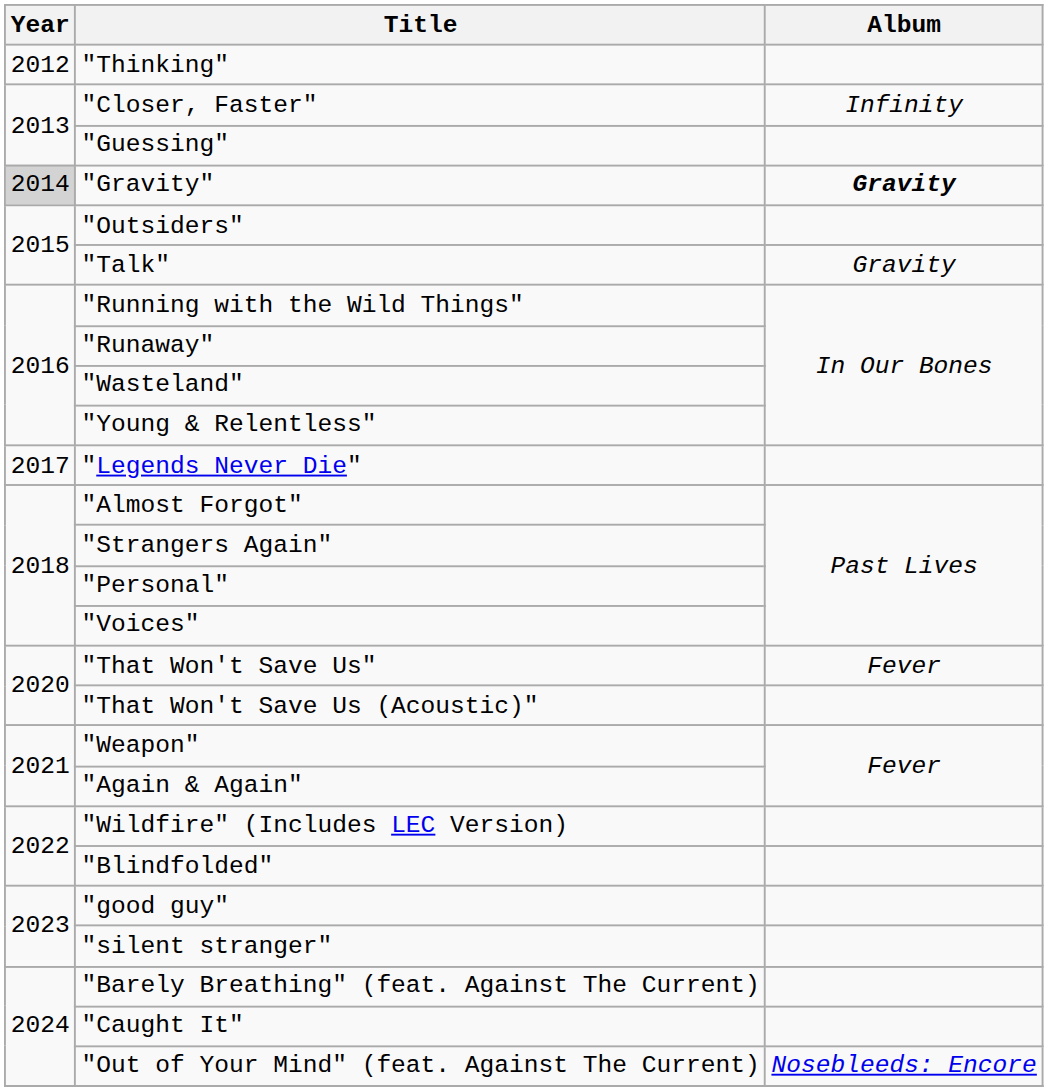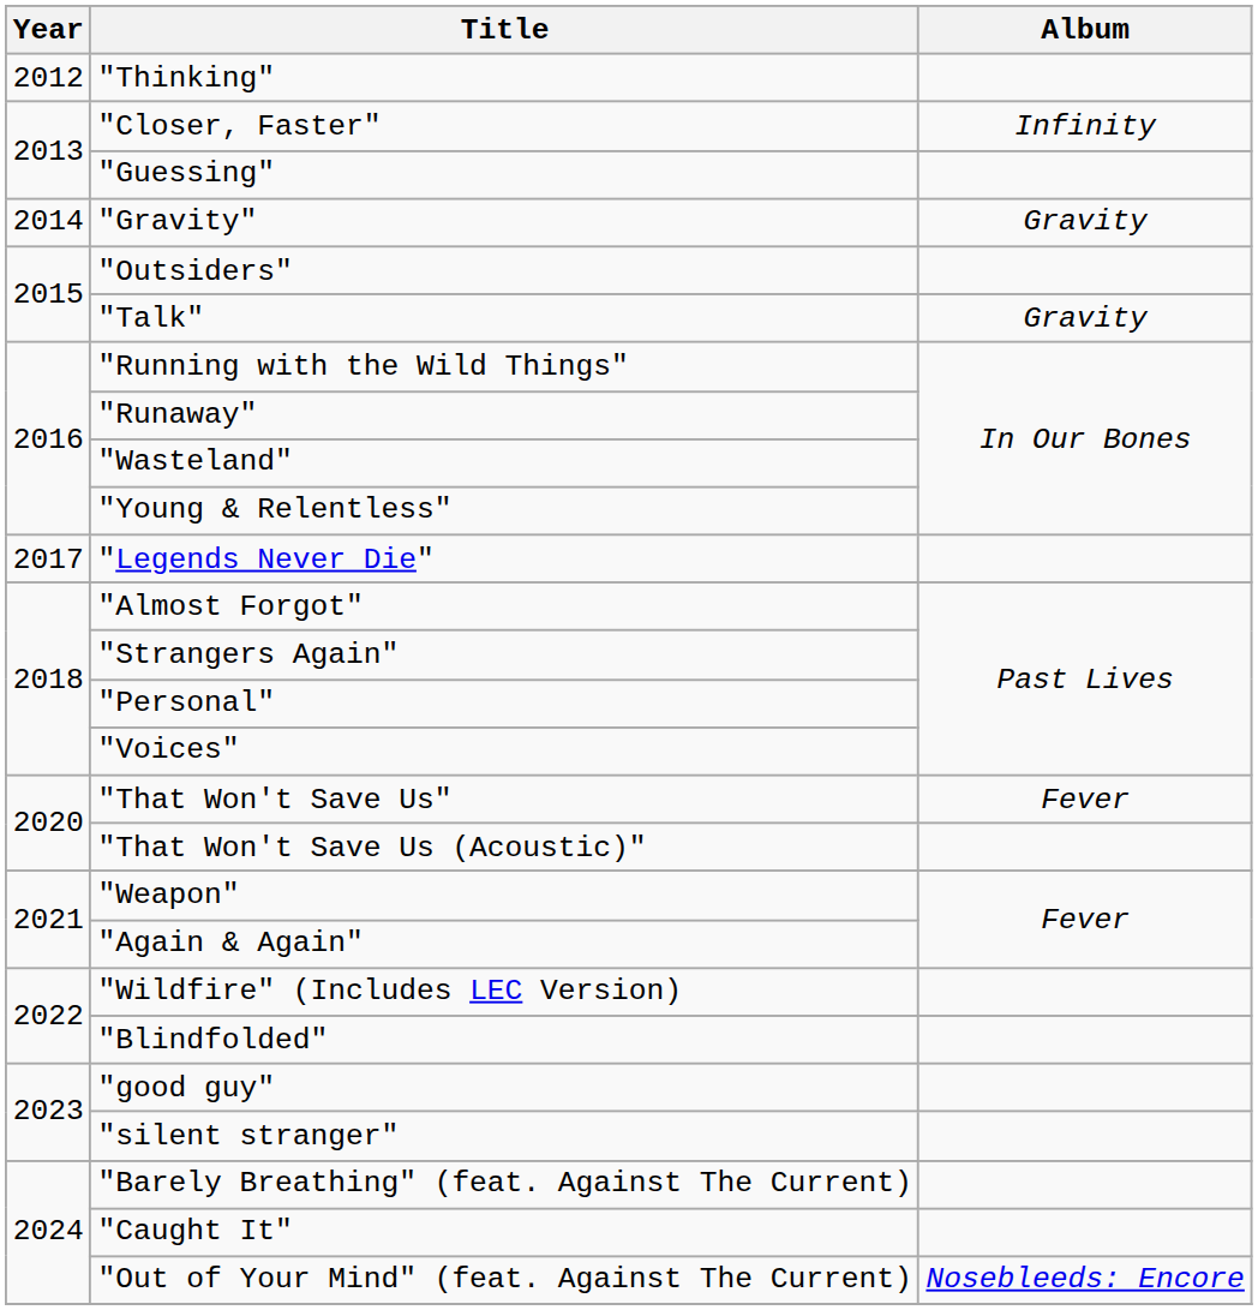"Gravity" | Year: lightgrey background -> no background
"Gravity" | Album: bold -> normal
